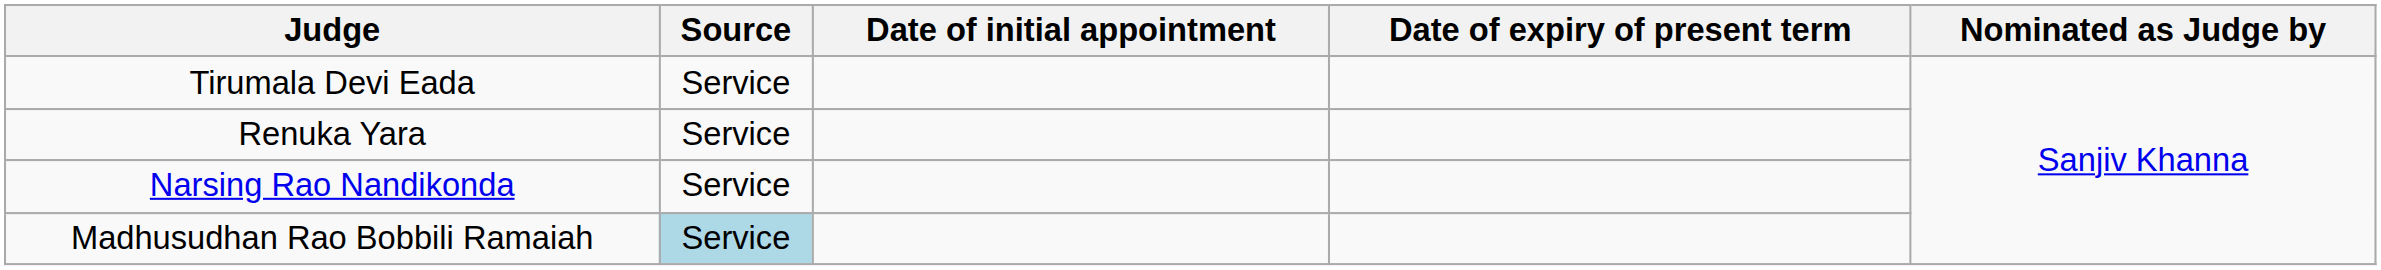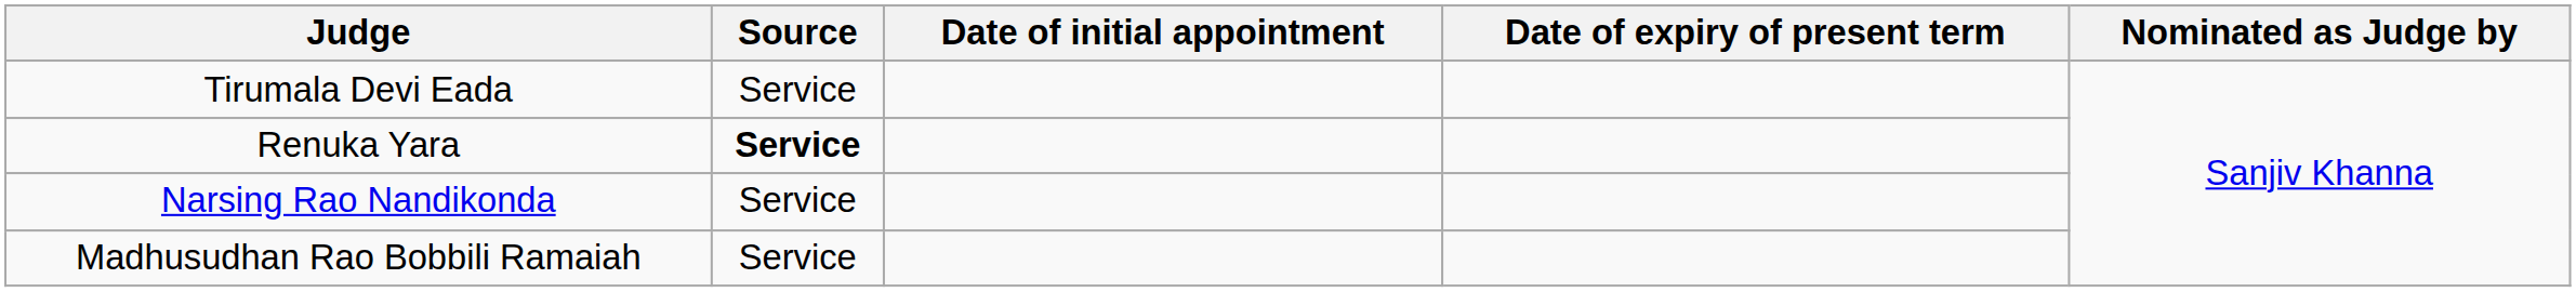Renuka Yara | Source: normal -> bold
Madhusudhan Rao Bobbili Ramaiah | Source: lightblue background -> no background
